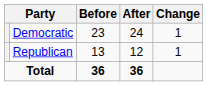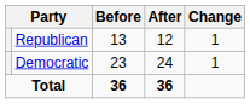rows swapped: Democratic <-> Republican
